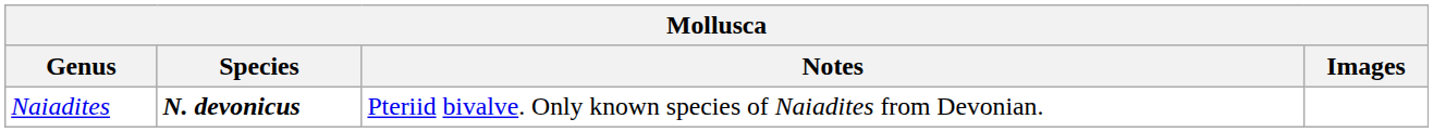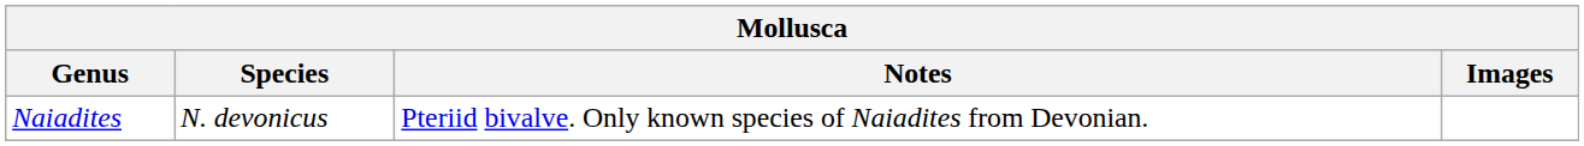Naiadites | Species: bold -> normal
